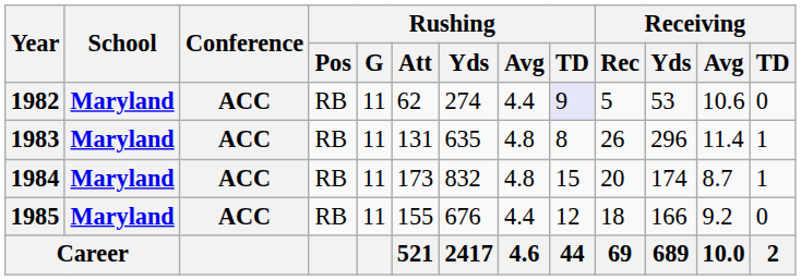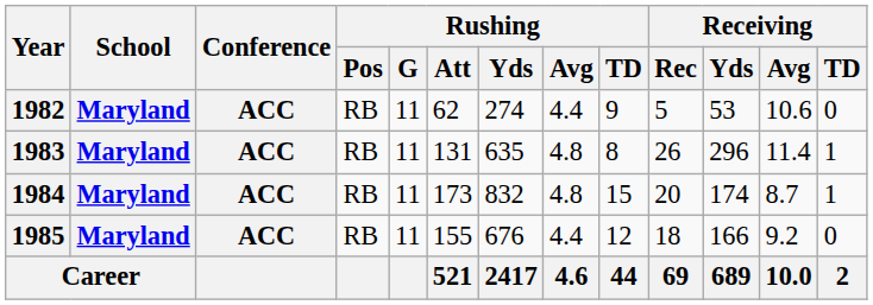1982 | Rushing / TD: lavender background -> no background
